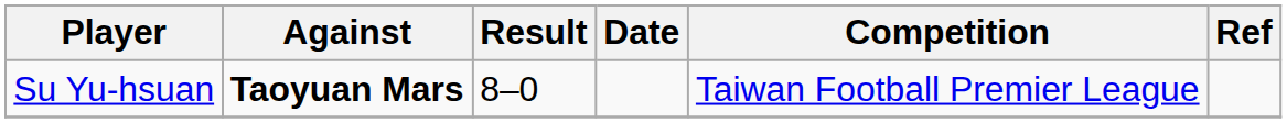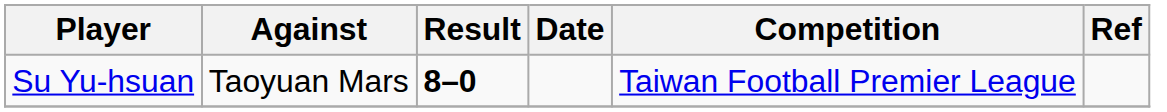Su Yu-hsuan | Against: bold -> normal
Su Yu-hsuan | Result: normal -> bold
